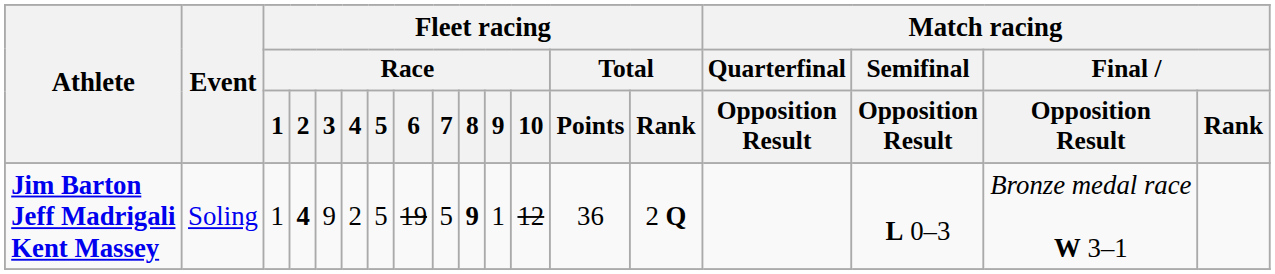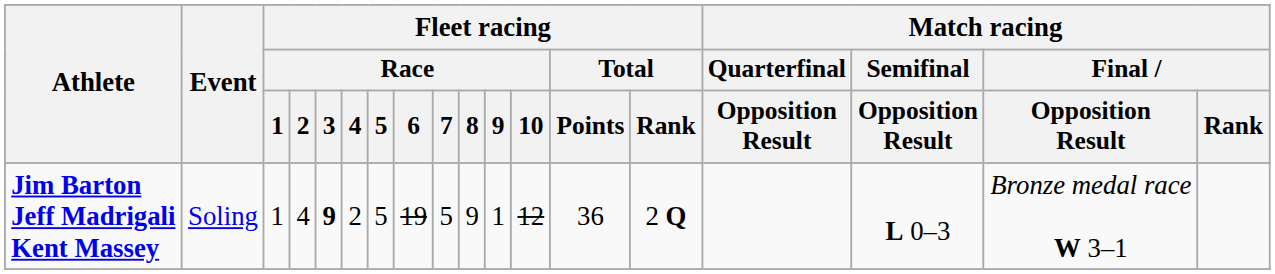Jim Barton Jeff Madrigali Kent Massey | Fleet racing / Race / 2: bold -> normal
Jim Barton Jeff Madrigali Kent Massey | Fleet racing / Race / 3: normal -> bold
Jim Barton Jeff Madrigali Kent Massey | Fleet racing / Race / 8: bold -> normal
